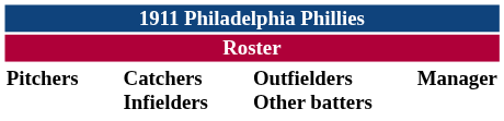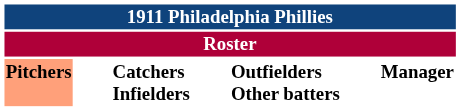Pitchers | column 1: no background -> lightsalmon background
